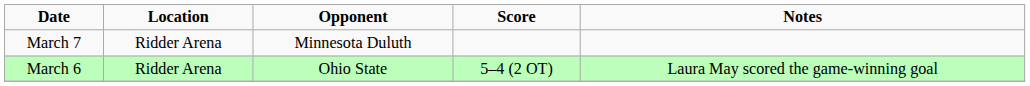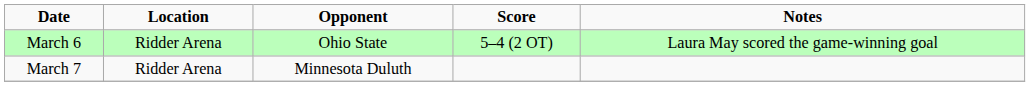rows swapped: March 6 <-> March 7
